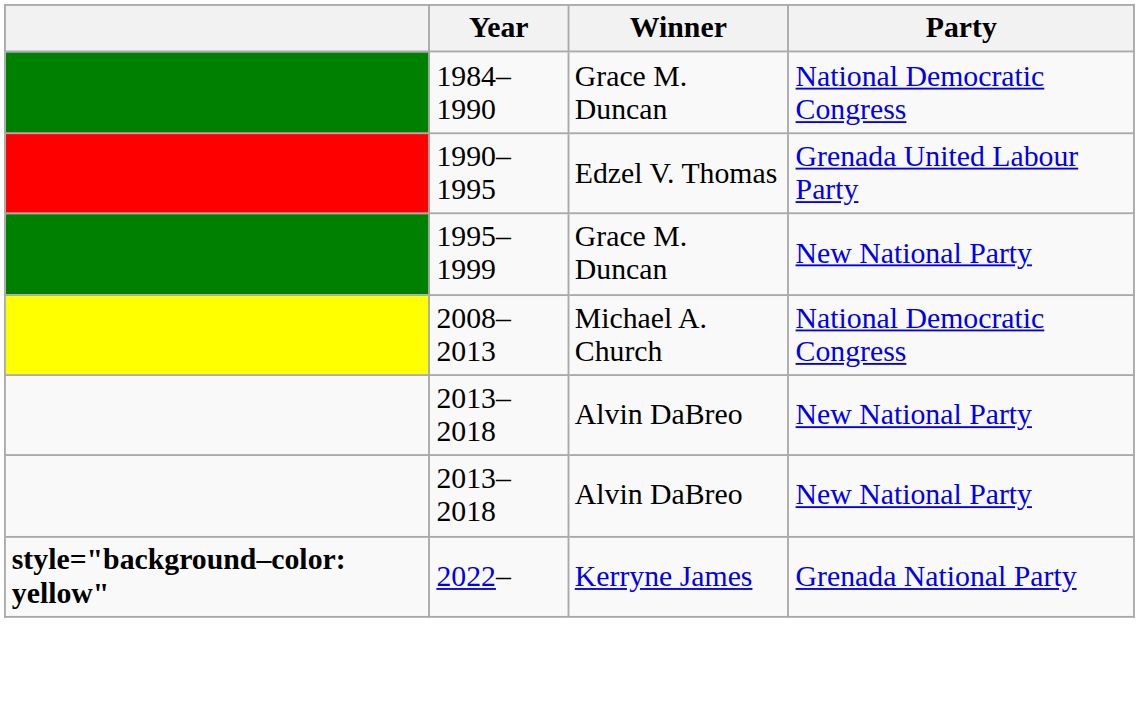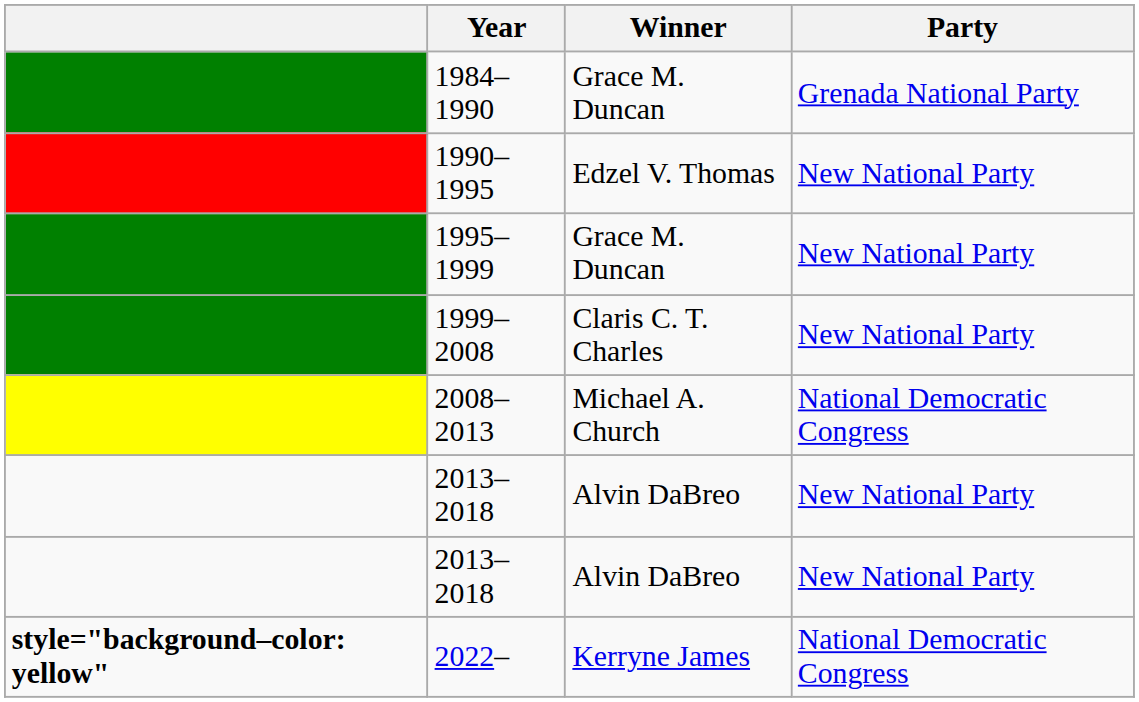1984–1990 | Party: National Democratic Congress -> Grenada National Party
1990–1995 | Party: Grenada United Labour Party -> New National Party
+ row: 1999–2008 | Claris C. T. Charles | New National Party
2022– | Party: Grenada National Party -> National Democratic Congress
